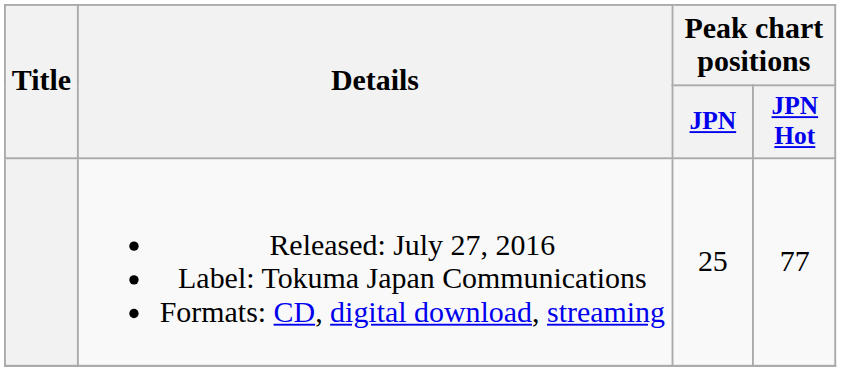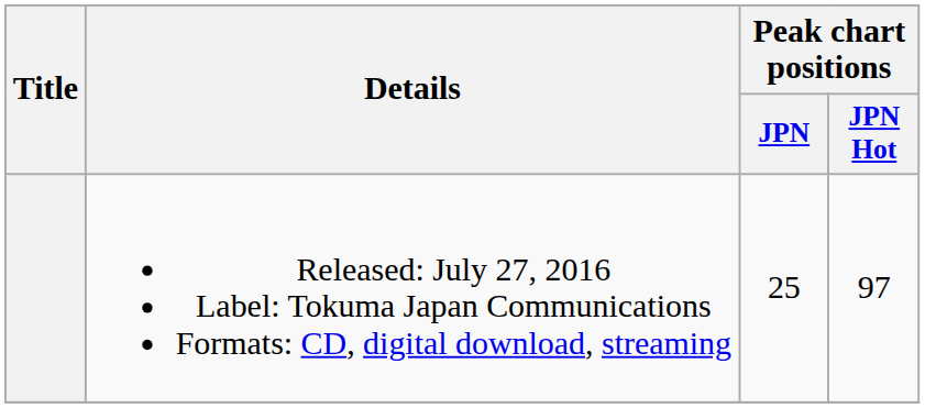row 3 | Peak chart positions / JPN Hot: 77 -> 97
